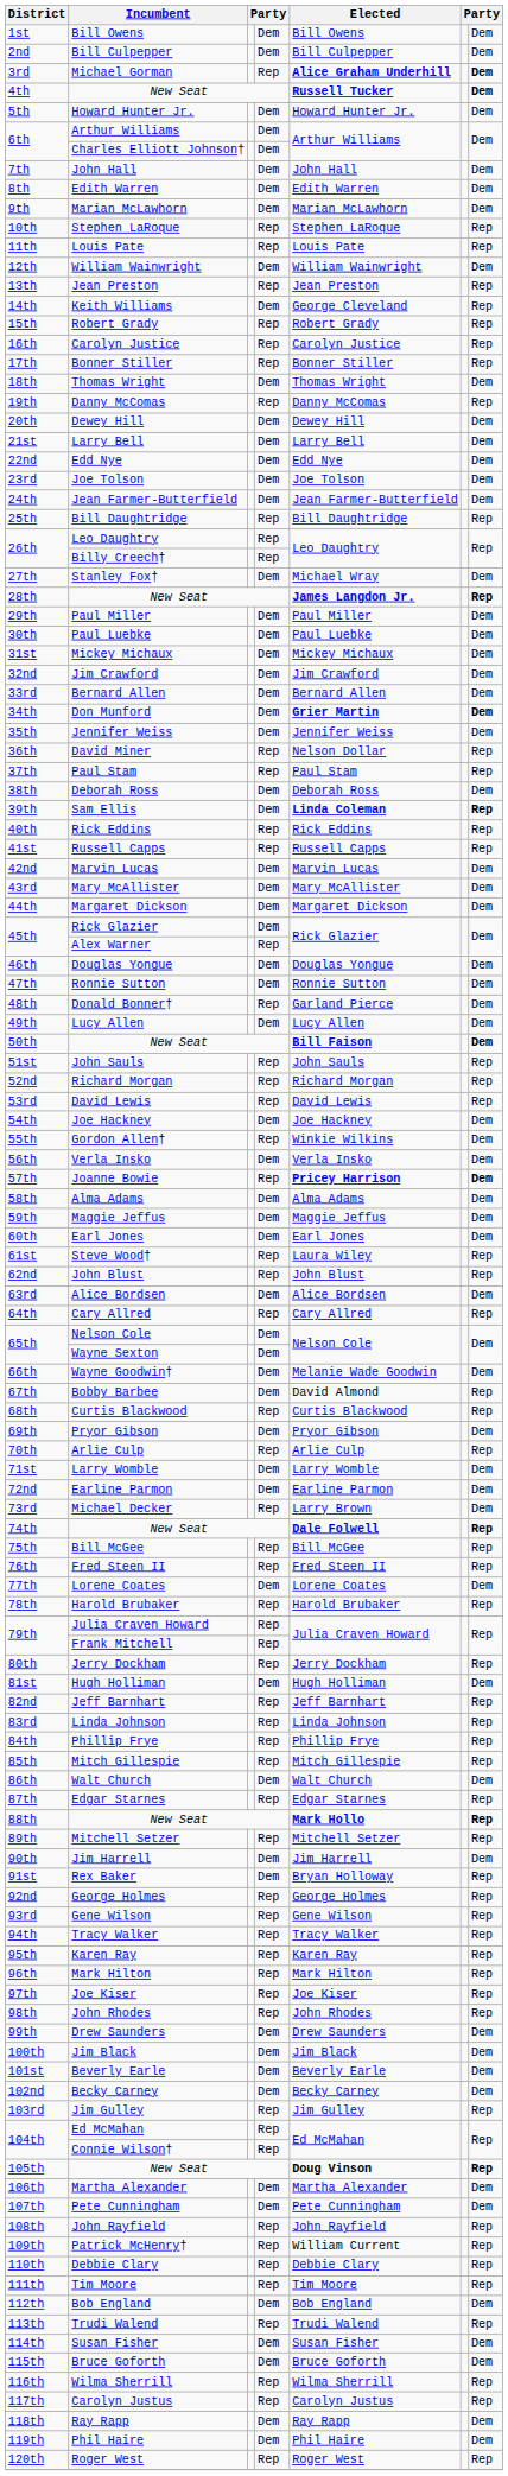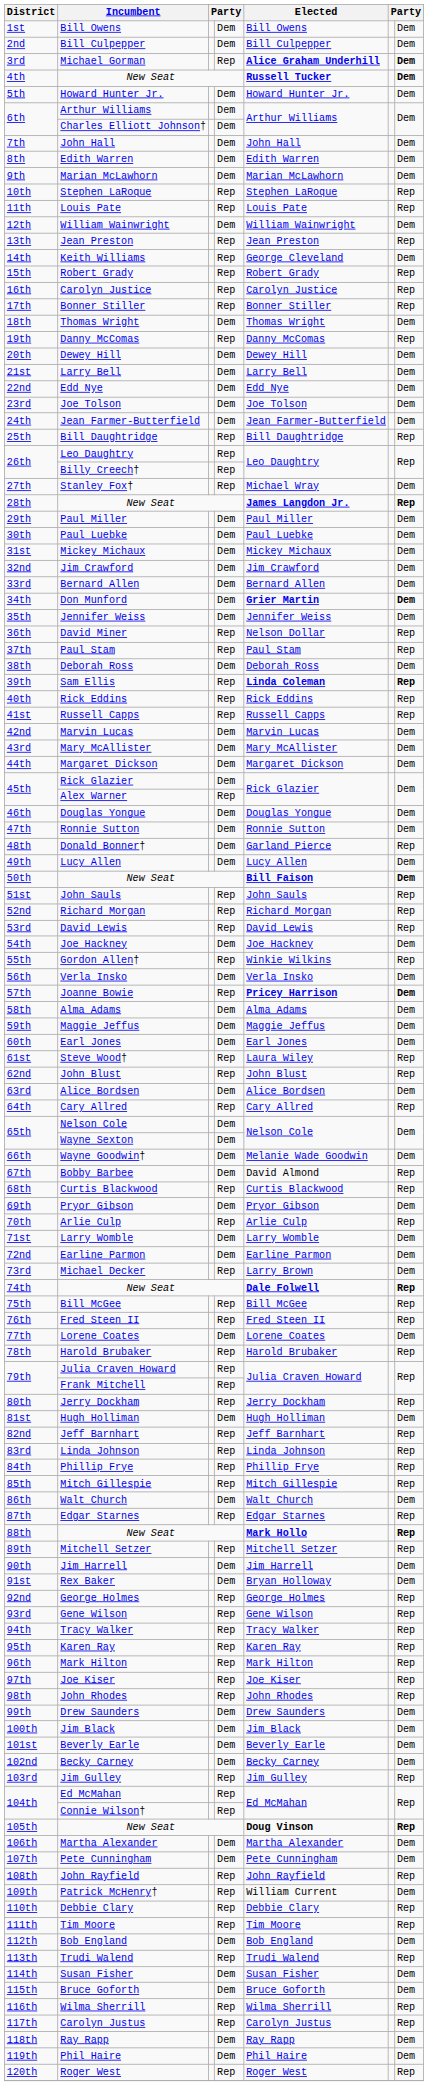Keith Williams | column 4: Dem -> Rep
Keith Williams | column 7: Rep -> Dem
Stanley Fox† | column 4: Dem -> Rep
Sam Ellis | column 4: Dem -> Rep
Donald Bonner† | column 4: Rep -> Dem
Donald Bonner† | column 7: Dem -> Rep
Gordon Allen† | column 7: Dem -> Rep
Rex Baker | column 7: Rep -> Dem
Patrick McHenry† | column 7: Rep -> Dem
